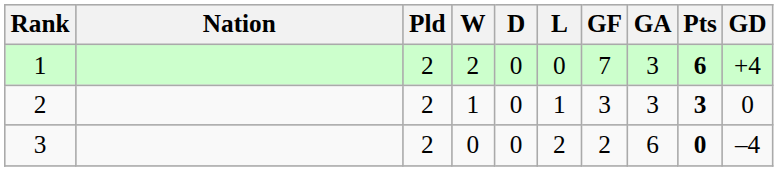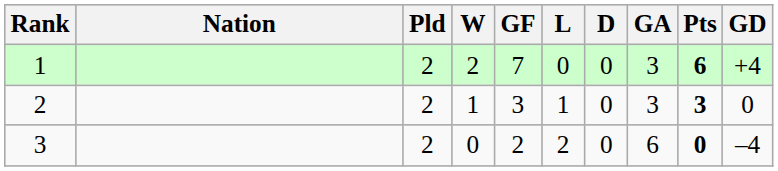columns swapped: D <-> GF
